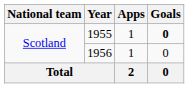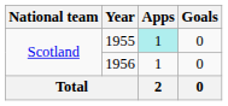1955 | Apps: no background -> paleturquoise background
1955 | Goals: bold -> normal
